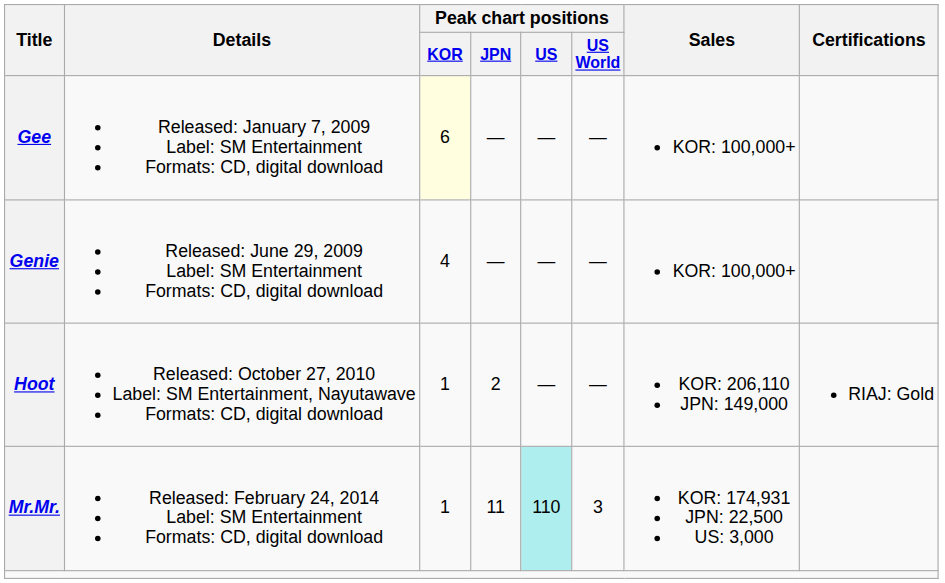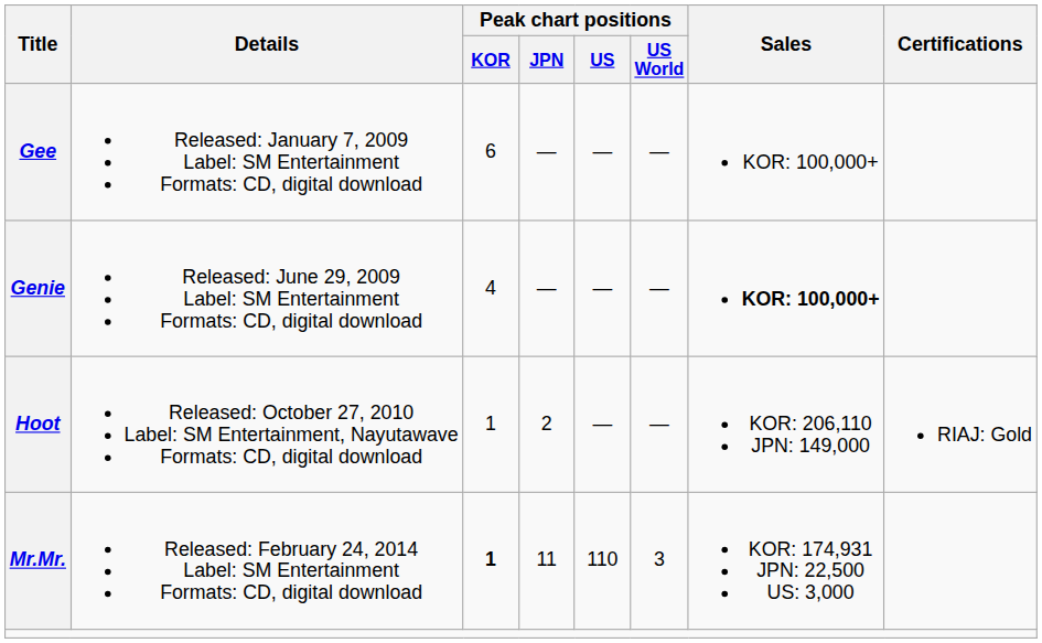Gee | Peak chart positions / KOR: lightyellow background -> no background
Genie | Sales: normal -> bold
Mr.Mr. | Peak chart positions / KOR: normal -> bold
Mr.Mr. | Peak chart positions / US: paleturquoise background -> no background
